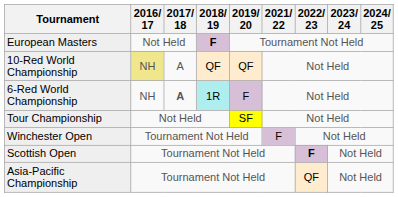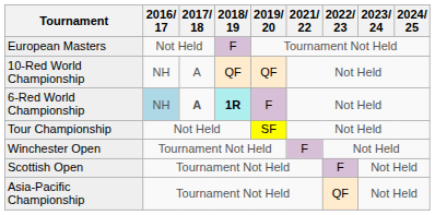European Masters | 2018/ 19: bold -> normal
10-Red World Championship | 2016/ 17: khaki background -> no background
6-Red World Championship | 2016/ 17: no background -> lightblue background
6-Red World Championship | 2018/ 19: normal -> bold
Scottish Open | 2022/ 23: bold -> normal
